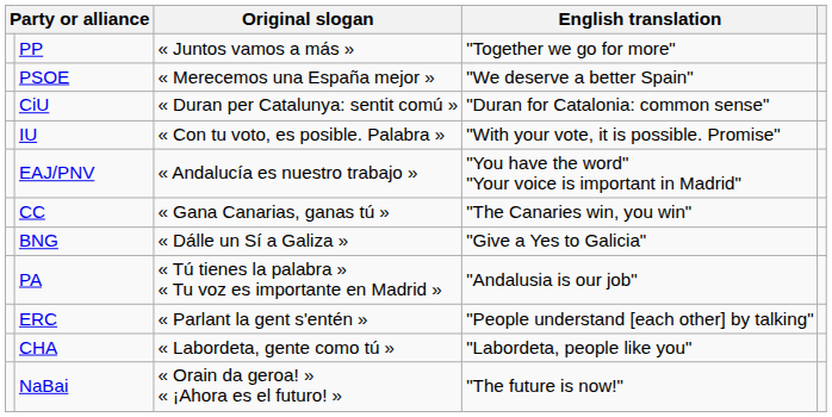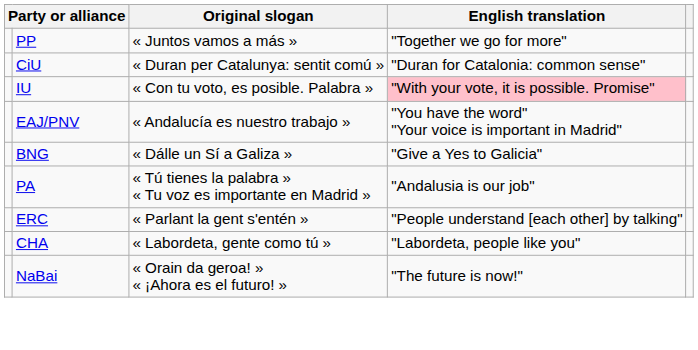- row: PSOE | « Merecemos una España mejor » | "We deserve a better Spain"
IU | English translation: no background -> pink background
- row: CC | « Gana Canarias, ganas tú » | "The Canaries win, you win"
